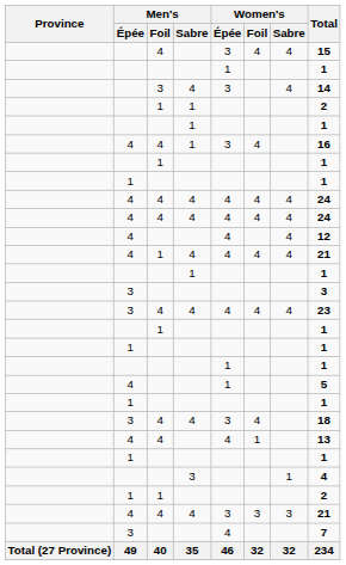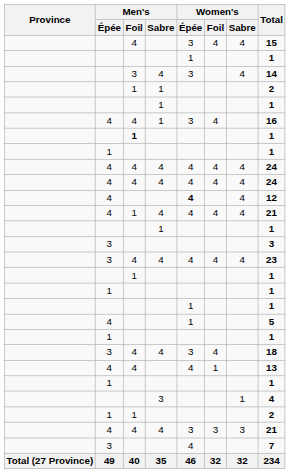row 9 | Men's / Foil: normal -> bold
row 13 | Women's / Épée: normal -> bold
